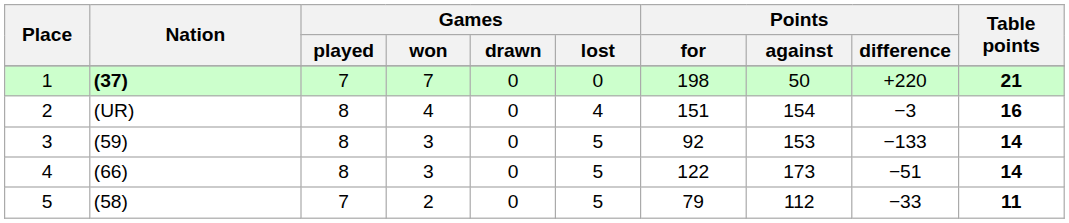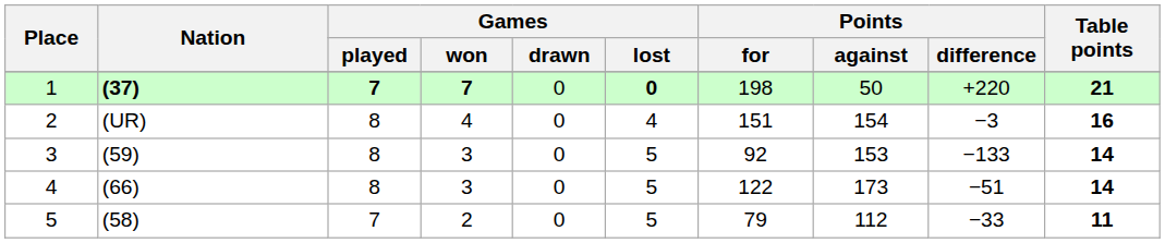1 | Games / played: normal -> bold
1 | Games / won: normal -> bold
1 | Games / lost: normal -> bold
